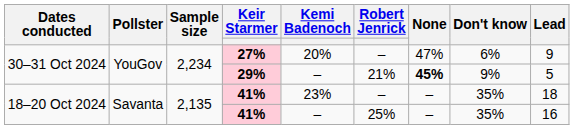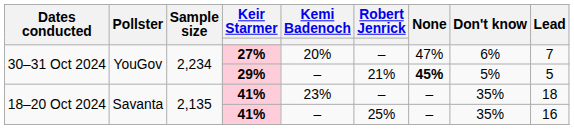27% | Lead: 9 -> 7
29% | Don't know: 9% -> 5%
